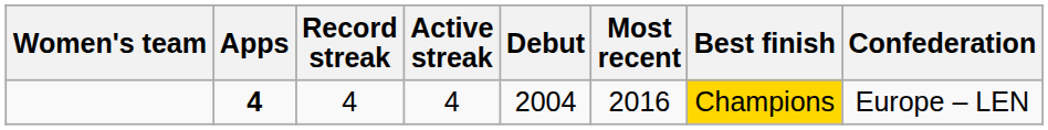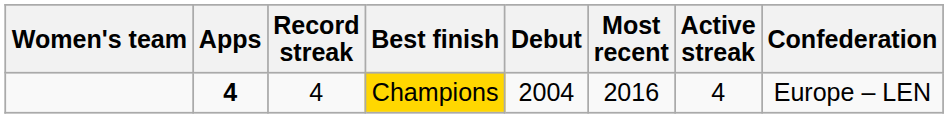columns swapped: Active streak <-> Best finish
